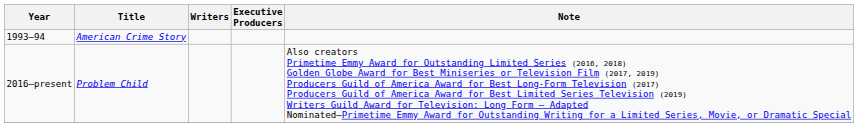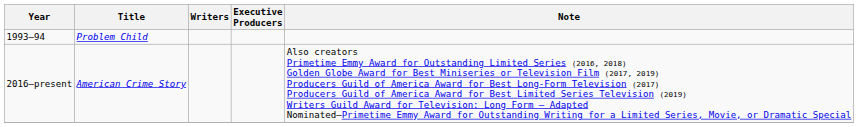1993–94 | Title: American Crime Story -> Problem Child
2016–present | Title: Problem Child -> American Crime Story
